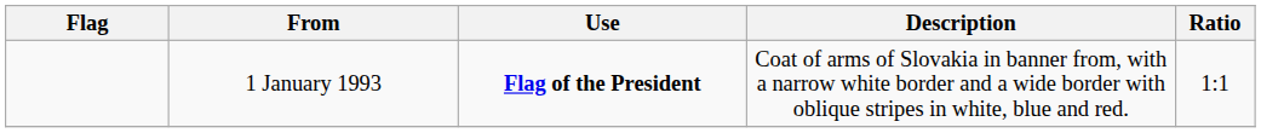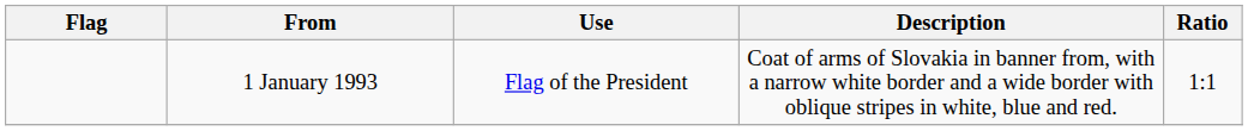1 January 1993 | Use: bold -> normal
